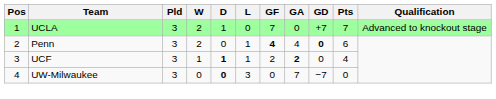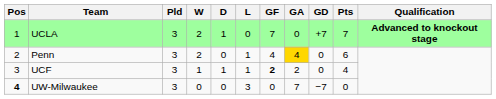UCLA | Qualification: normal -> bold
Penn | GF: bold -> normal
Penn | GA: no background -> gold background
Penn | GD: bold -> normal
UCF | D: bold -> normal
UCF | GF: normal -> bold
UCF | GA: bold -> normal
UW-Milwaukee | Pos: normal -> bold
UW-Milwaukee | D: bold -> normal
